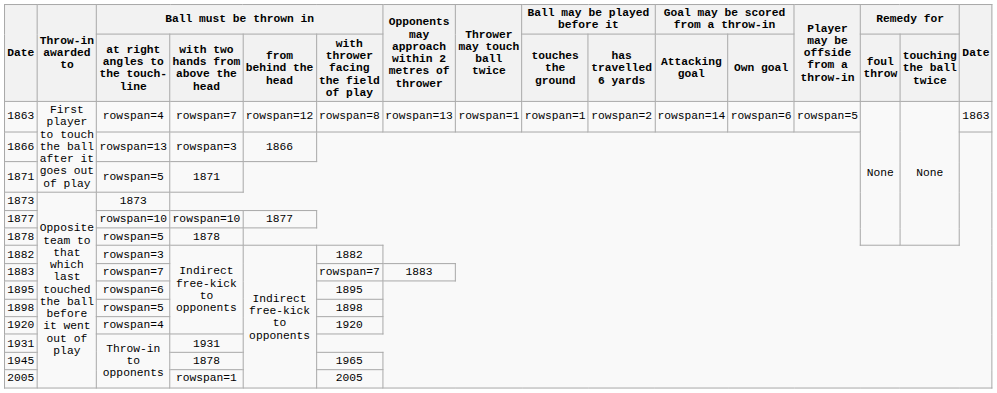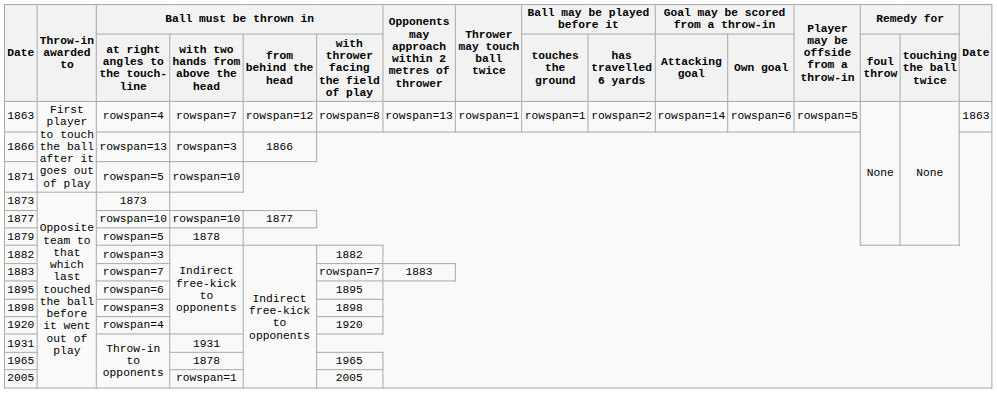row 5 | Ball must be thrown in / with two hands from above the head: 1871 -> rowspan=10
row 8 | column 1: 1878 -> 1879
row 12 | Ball must be thrown in / at right angles to the touch-line: rowspan=5 -> rowspan=3
row 15 | column 1: 1945 -> 1965
